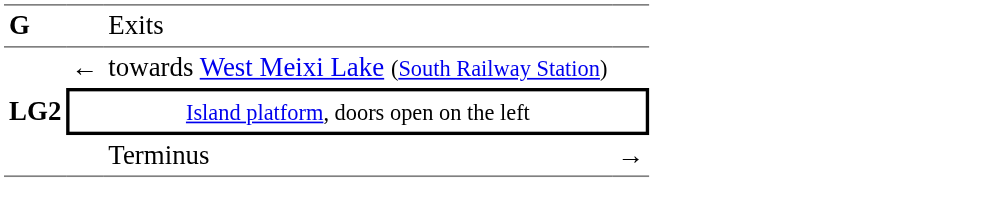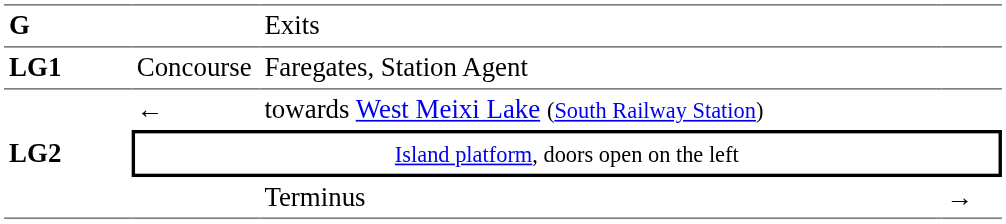+ row: LG1 | Concourse | Faregates, Station Agent
